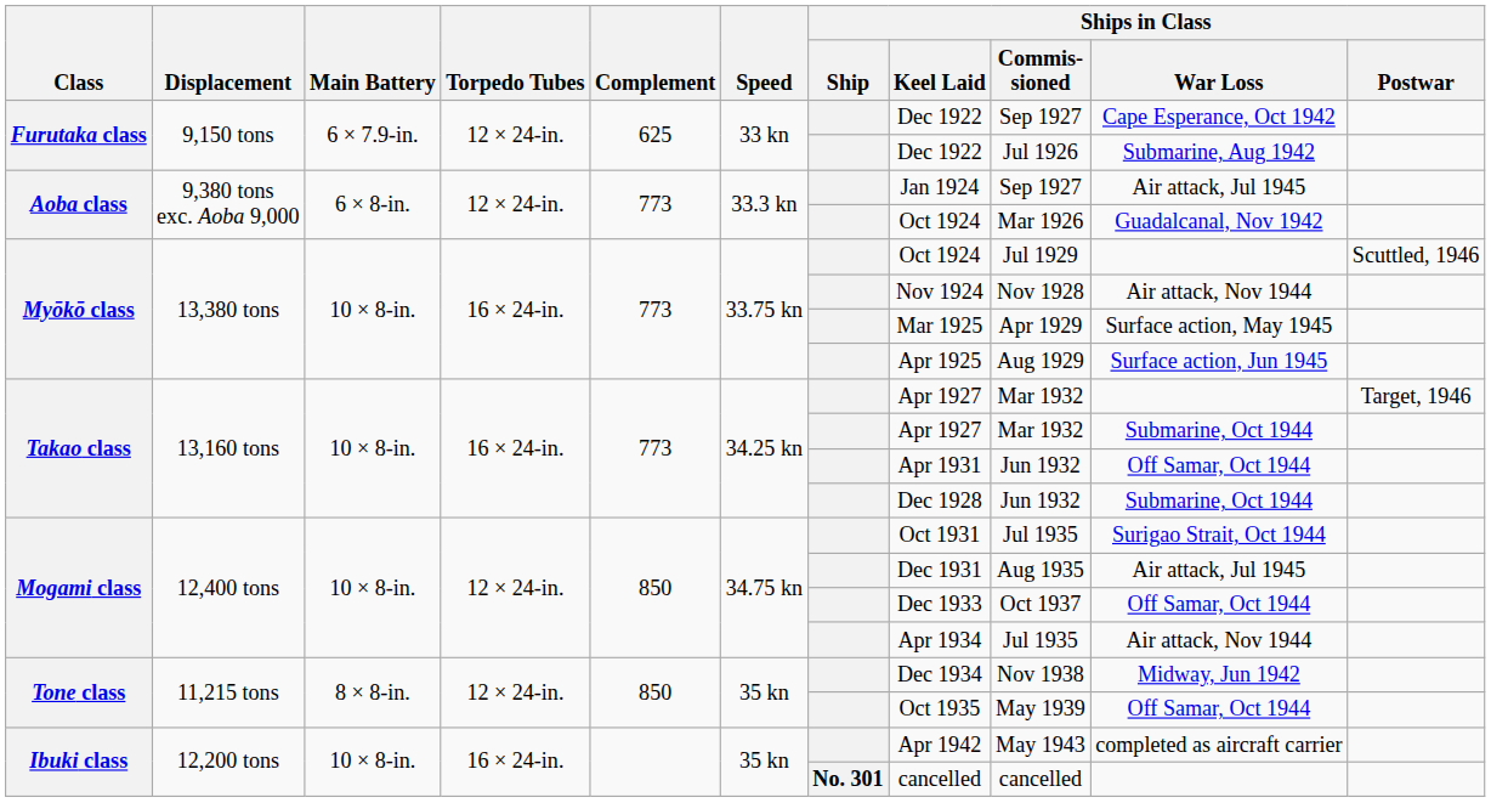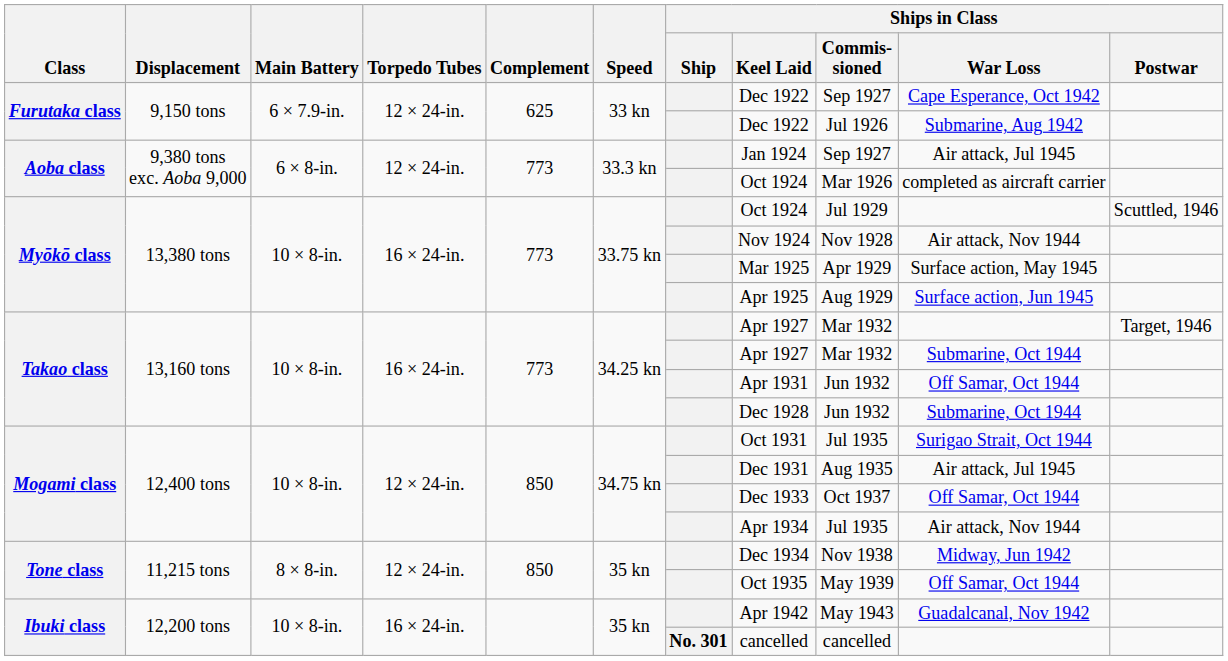row 6 | Ships in Class / War Loss: Guadalcanal, Nov 1942 -> completed as aircraft carrier
row 21 | Ships in Class / War Loss: completed as aircraft carrier -> Guadalcanal, Nov 1942
